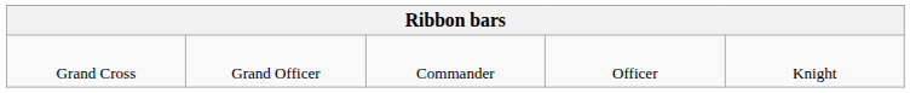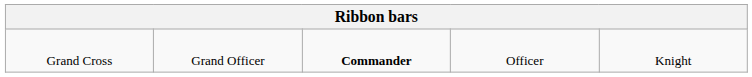Grand Cross | column 3: normal -> bold
